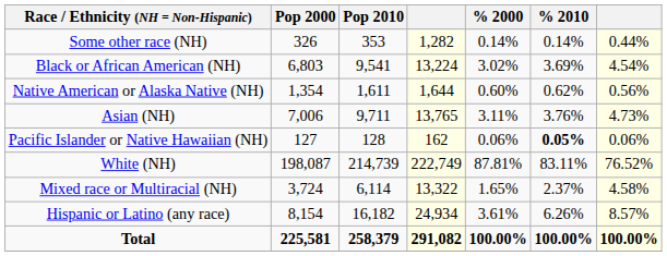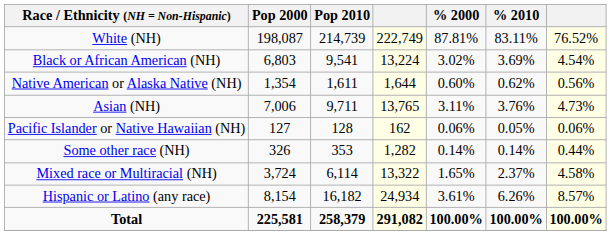rows swapped: White (NH) <-> Some other race (NH)
Pacific Islander or Native Hawaiian (NH) | % 2010: bold -> normal
